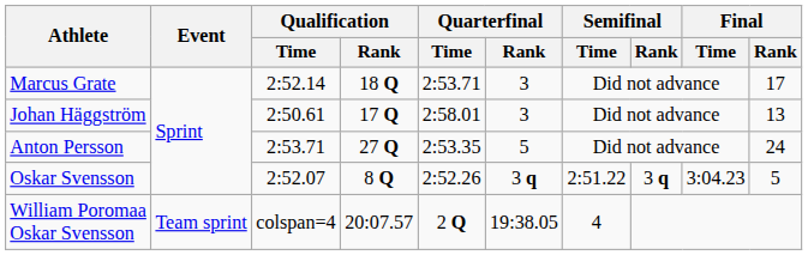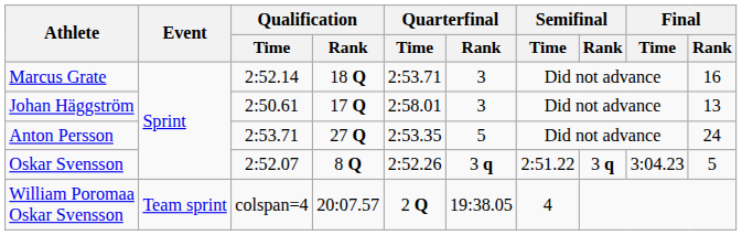Marcus Grate | Final / Rank: 17 -> 16
